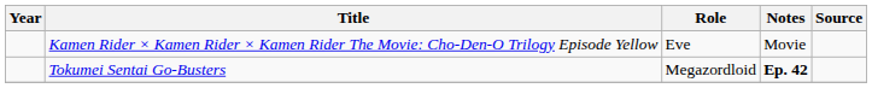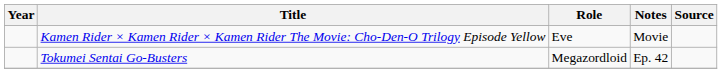Tokumei Sentai Go-Busters | Notes: bold -> normal
